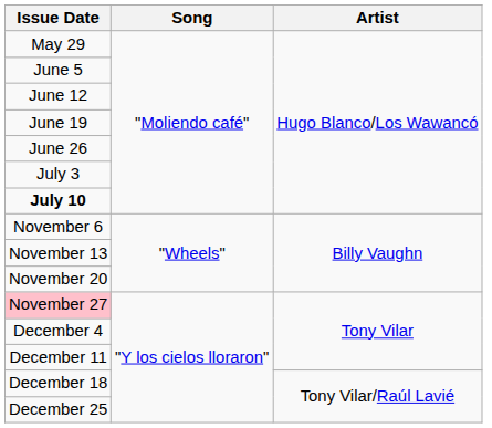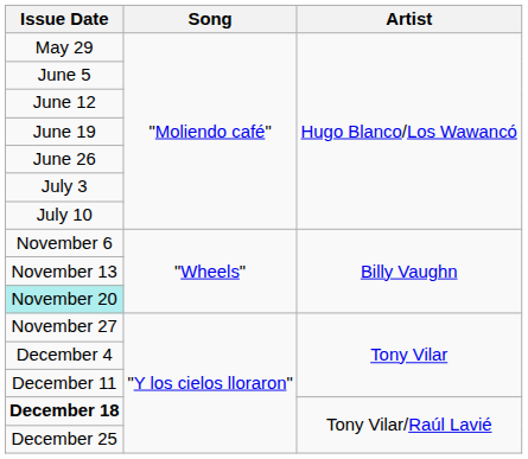July 10 | Issue Date: bold -> normal
November 20 | Issue Date: no background -> paleturquoise background
November 27 | Issue Date: pink background -> no background
December 18 | Issue Date: normal -> bold
